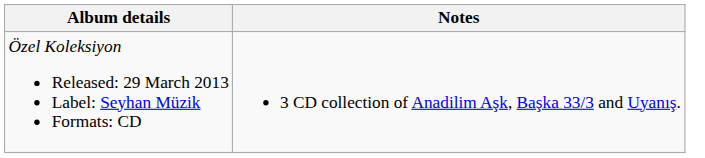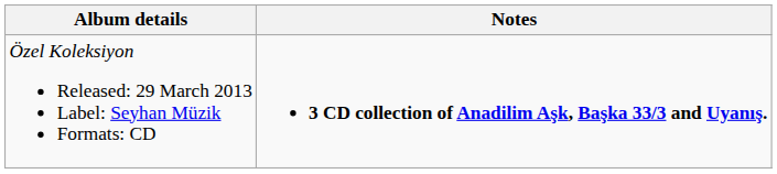row 2 | Notes: normal -> bold
